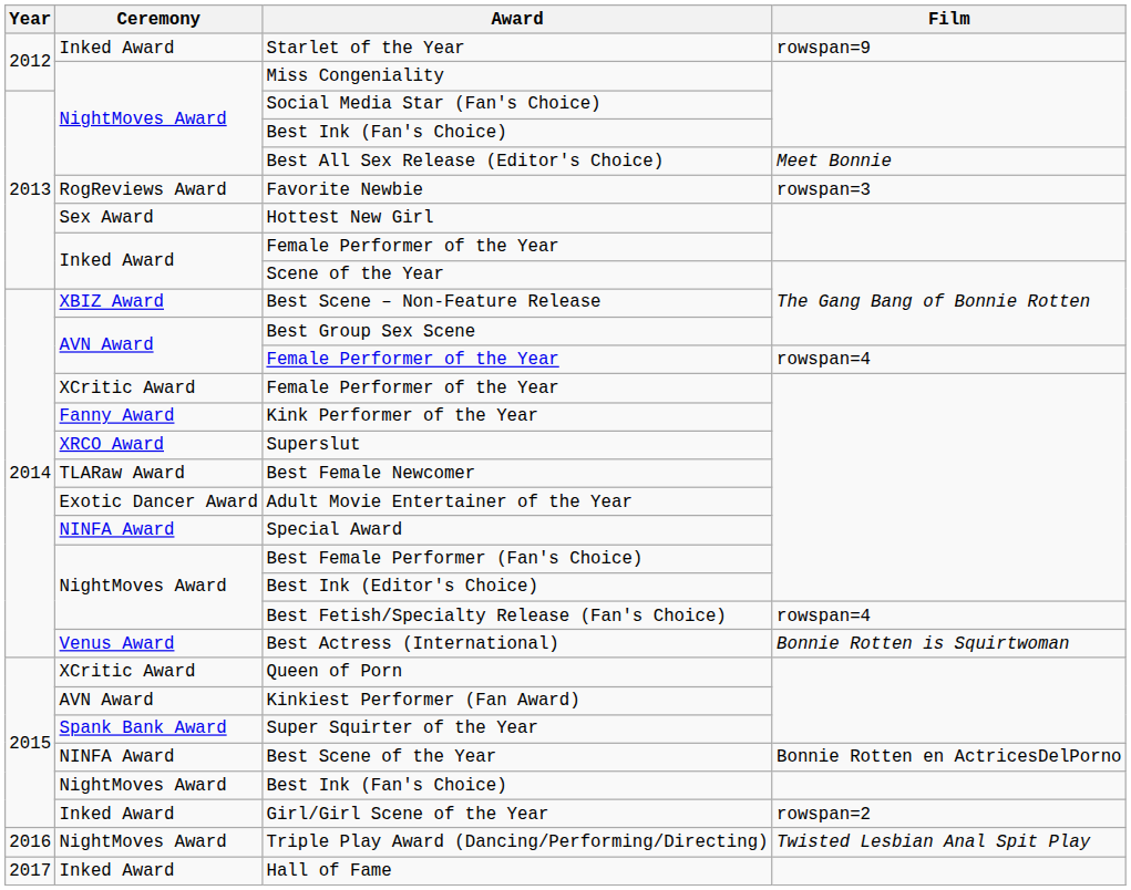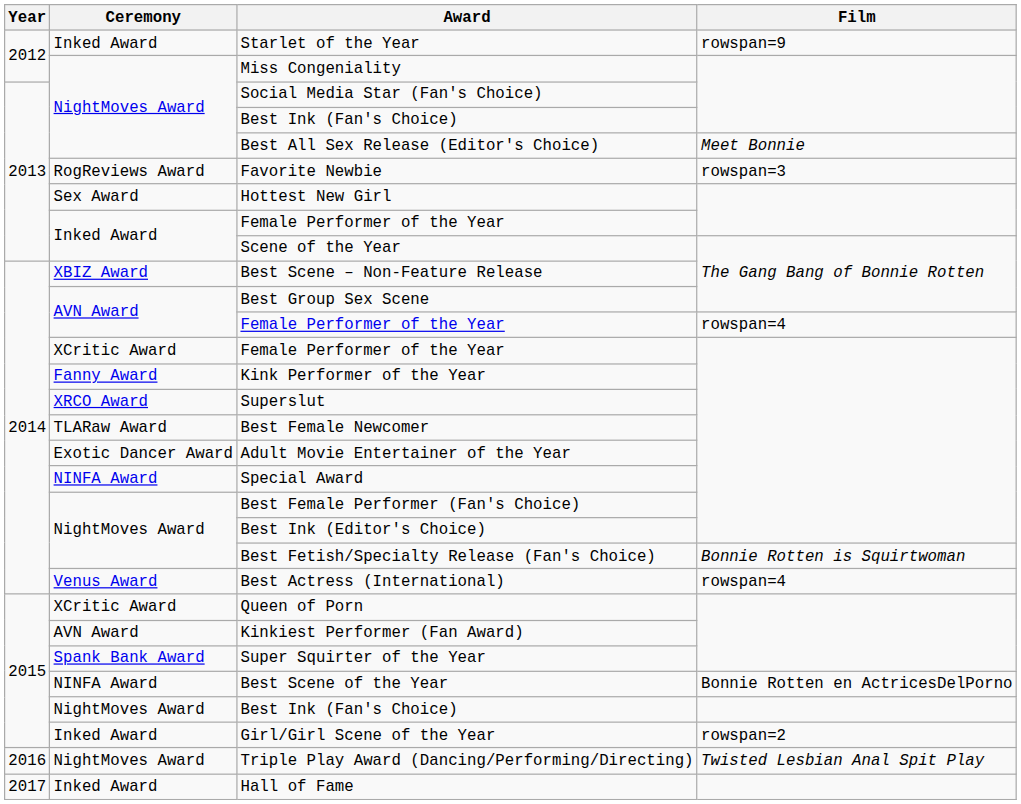Best Fetish/Specialty Release (Fan's Choice) | Film: rowspan=4 -> Bonnie Rotten is Squirtwoman
Best Actress (International) | Film: Bonnie Rotten is Squirtwoman -> rowspan=4
